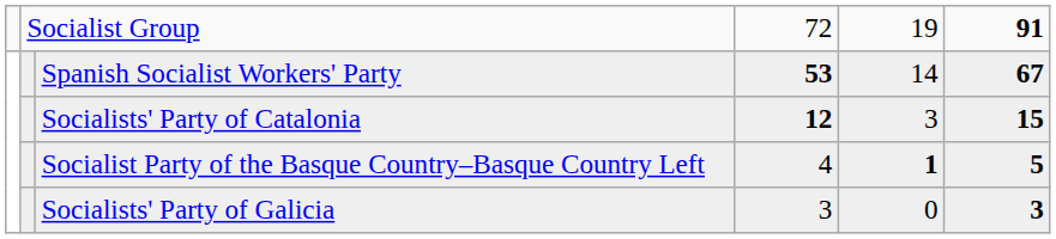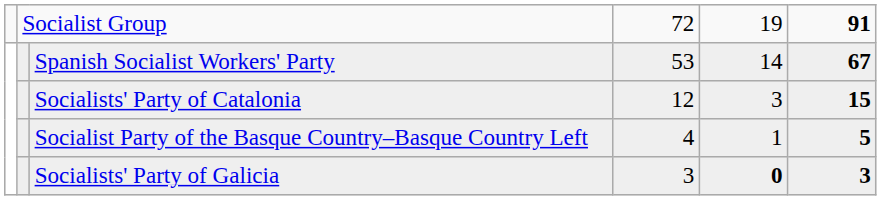Spanish Socialist Workers' Party | column 4: bold -> normal
Socialists' Party of Catalonia | column 4: bold -> normal
Socialist Party of the Basque Country–Basque Country Left | column 5: bold -> normal
Socialists' Party of Galicia | column 5: normal -> bold
